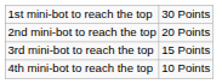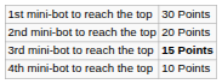3rd mini-bot to reach the top | column 2: normal -> bold
